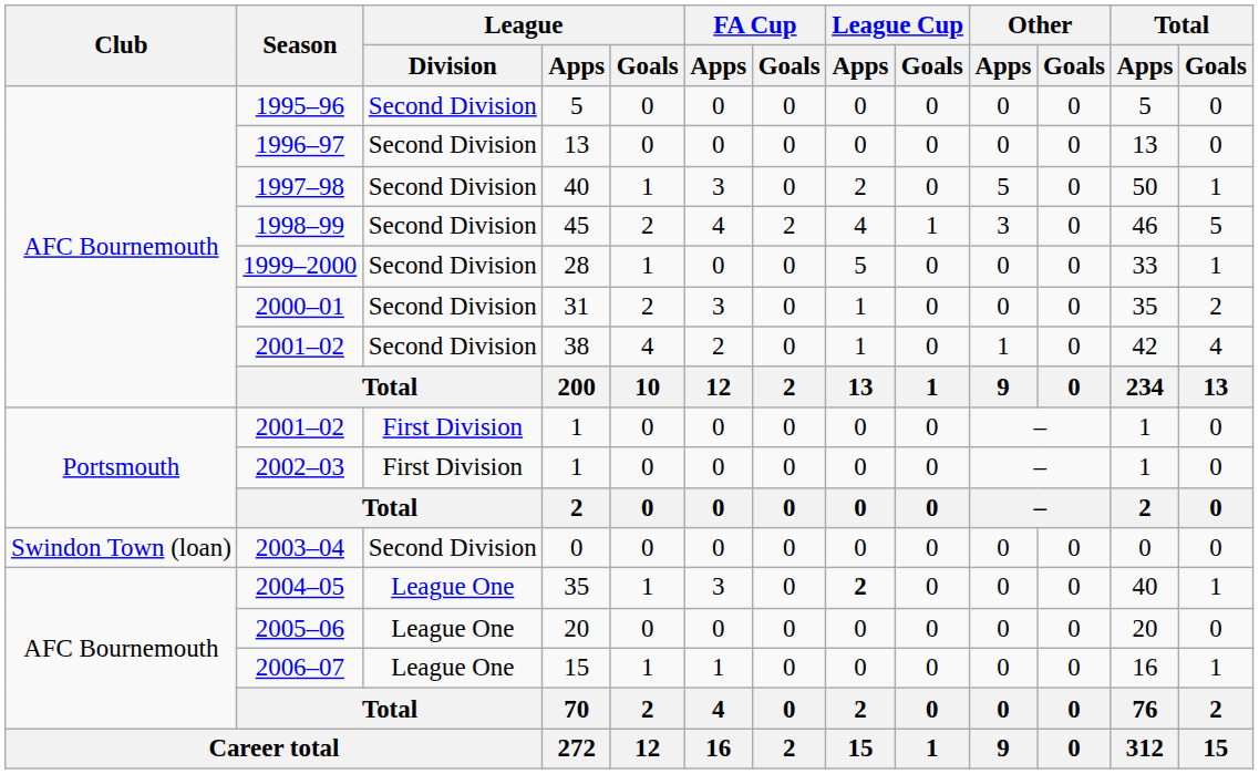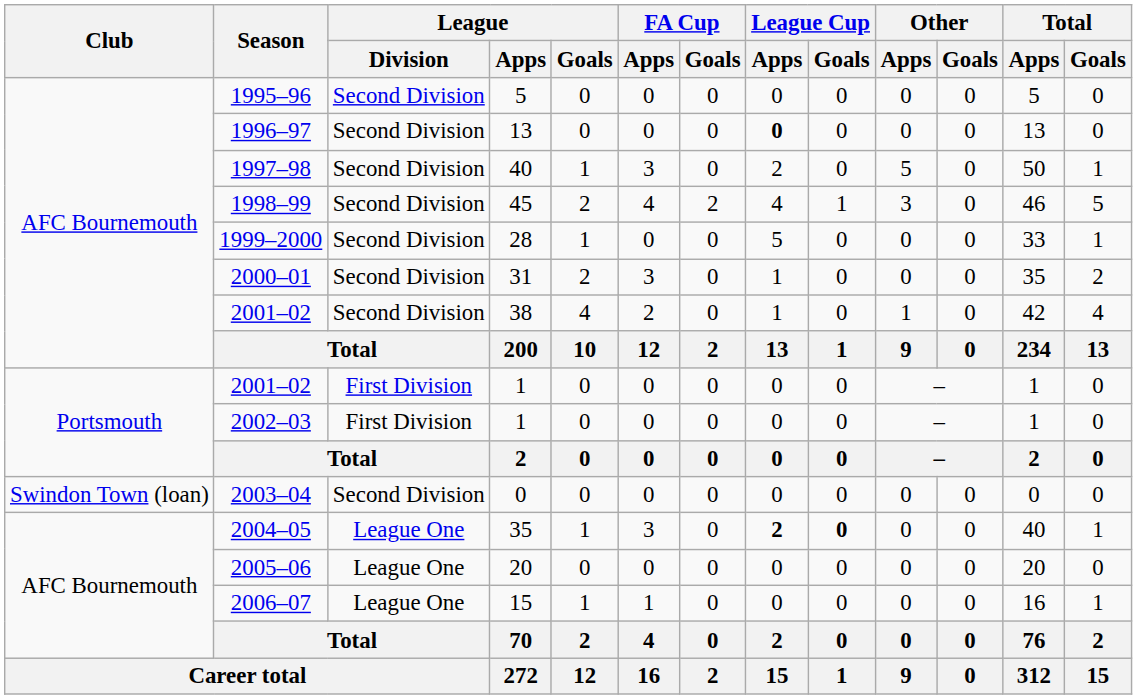1996–97 | League Cup / Apps: normal -> bold
2004–05 | League Cup / Goals: normal -> bold
